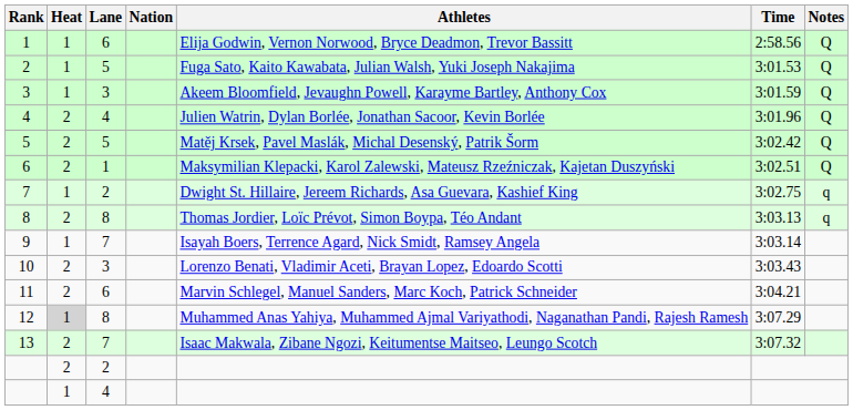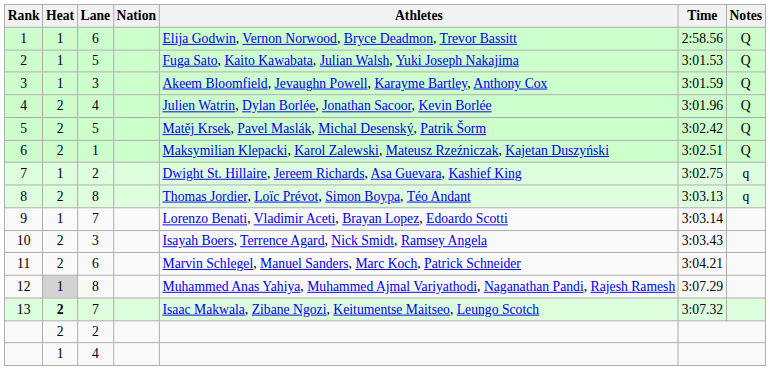9 | Athletes: Isayah Boers, Terrence Agard, Nick Smidt, Ramsey Angela -> Lorenzo Benati, Vladimir Aceti, Brayan Lopez, Edoardo Scotti
10 | Athletes: Lorenzo Benati, Vladimir Aceti, Brayan Lopez, Edoardo Scotti -> Isayah Boers, Terrence Agard, Nick Smidt, Ramsey Angela
13 | Heat: normal -> bold
